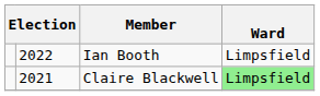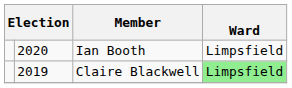Ian Booth | column 2: 2022 -> 2020
Claire Blackwell | column 2: 2021 -> 2019
